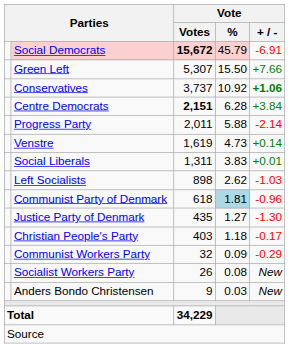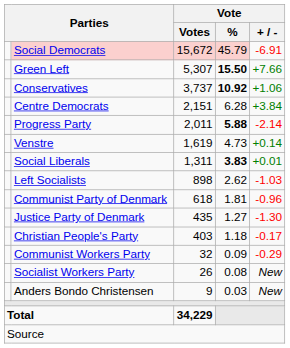Social Democrats | Vote / Votes: bold -> normal
Green Left | Vote / %: normal -> bold
Conservatives | Vote / %: normal -> bold
Conservatives | Vote / + / -: bold -> normal
Centre Democrats | Vote / Votes: bold -> normal
Progress Party | Vote / %: normal -> bold
Social Liberals | Vote / %: normal -> bold
Communist Party of Denmark | Vote / %: lightblue background -> no background
